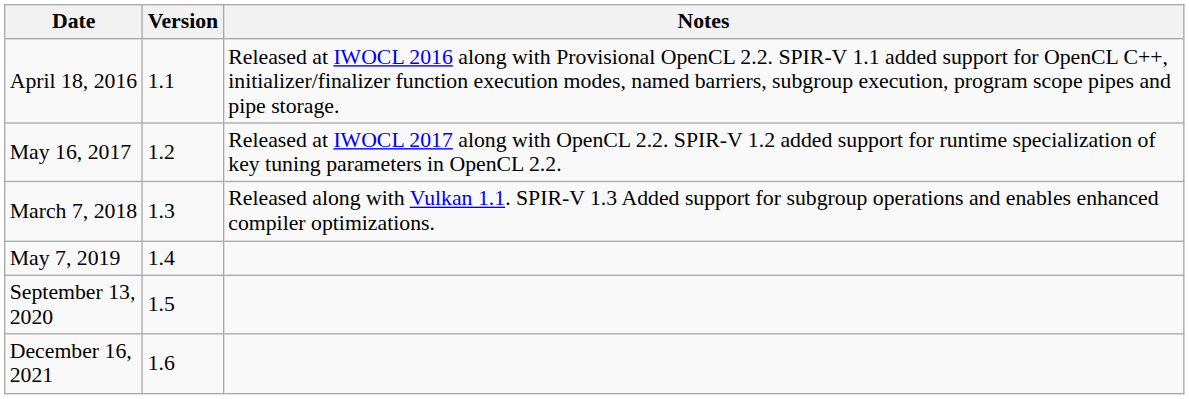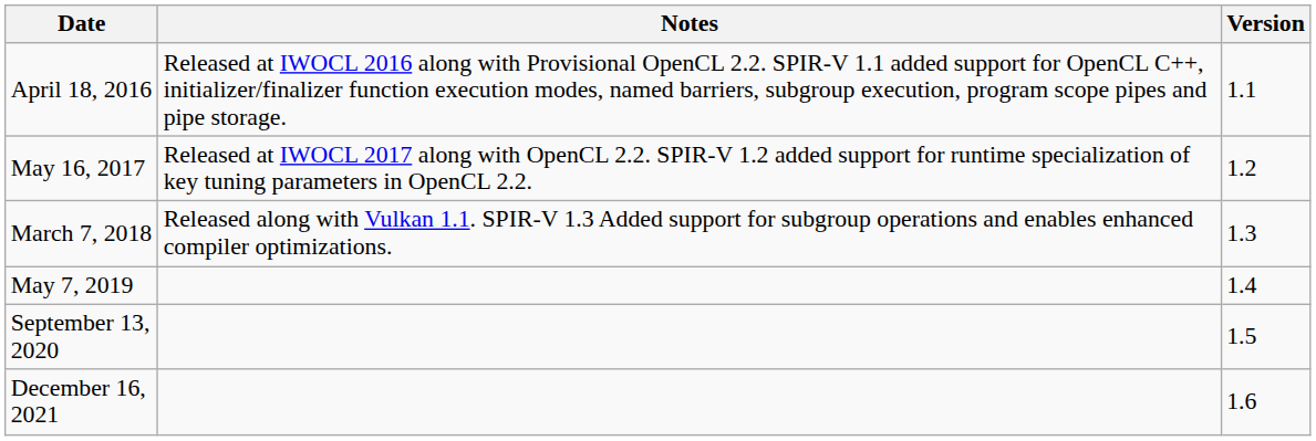columns swapped: Version <-> Notes
